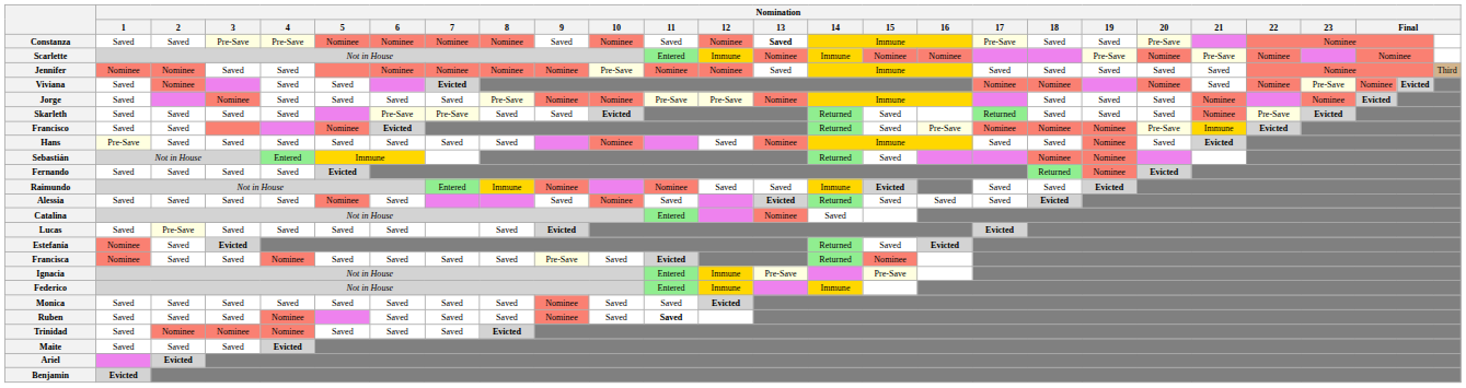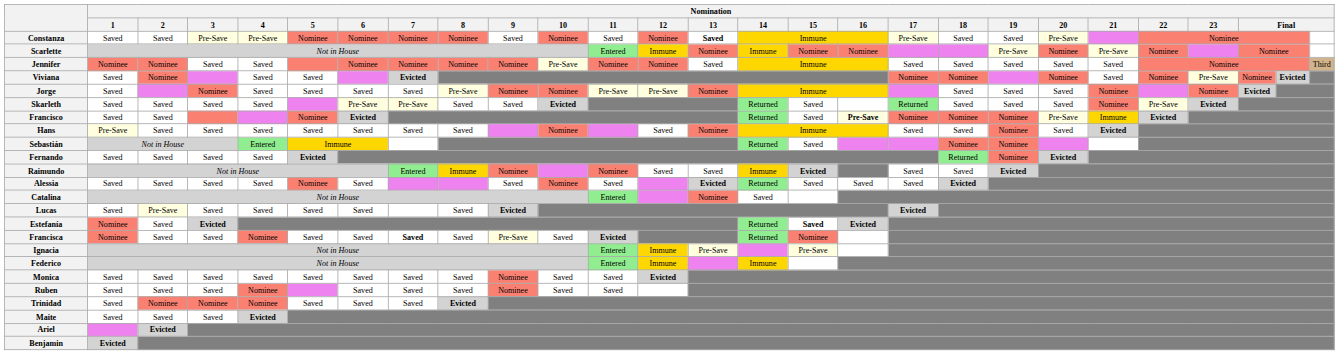Francisco | Nomination / 16: normal -> bold
Estefanía | Nomination / 15: normal -> bold
Francisca | Nomination / 7: normal -> bold
Ruben | Nomination / 11: bold -> normal
